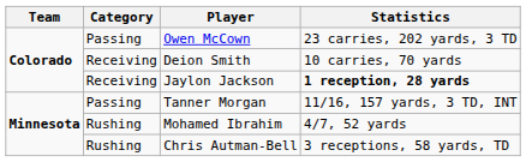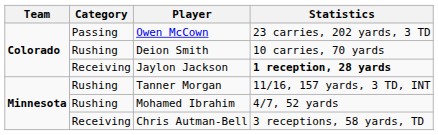Deion Smith | Category: Receiving -> Rushing
Tanner Morgan | Category: Passing -> Rushing
Chris Autman-Bell | Category: Rushing -> Receiving
